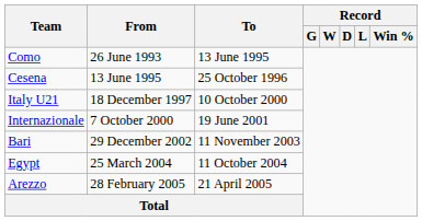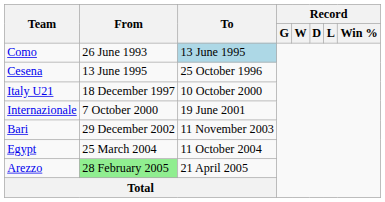Como | To: no background -> lightblue background
Arezzo | From: no background -> lightgreen background
